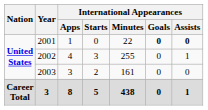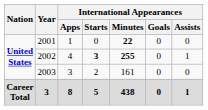2001 | International Appearances / Minutes: normal -> bold
2001 | International Appearances / Goals: bold -> normal
2001 | International Appearances / Assists: bold -> normal
2002 | International Appearances / Starts: normal -> bold
2002 | International Appearances / Minutes: normal -> bold
